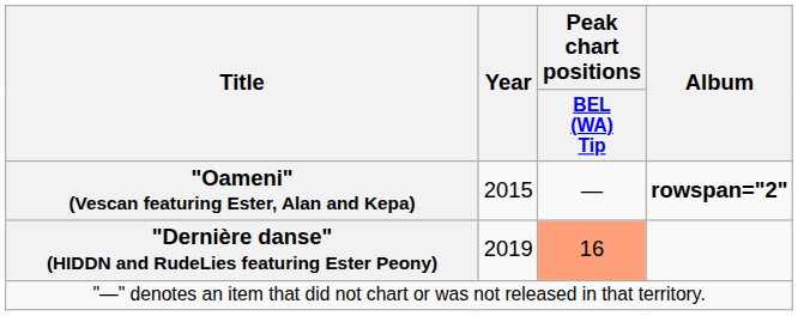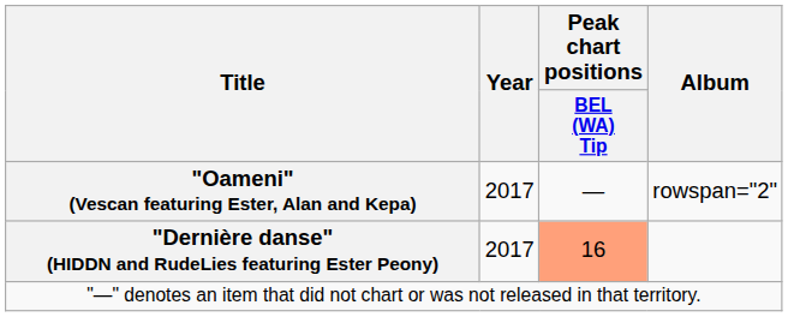"Oameni" (Vescan featuring Ester, Alan and Kepa) | Year: 2015 -> 2017
"Oameni" (Vescan featuring Ester, Alan and Kepa) | Album: bold -> normal
"Dernière danse" (HIDDN and RudeLies featuring Ester Peony) | Year: 2019 -> 2017
